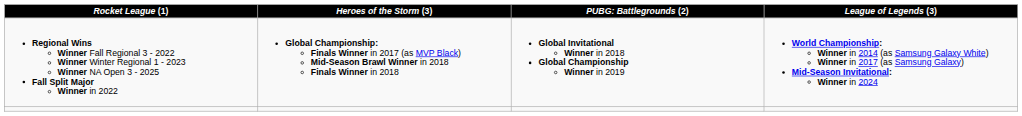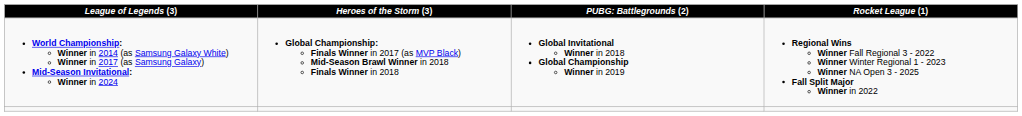columns swapped: League of Legends (3) <-> Rocket League (1)
